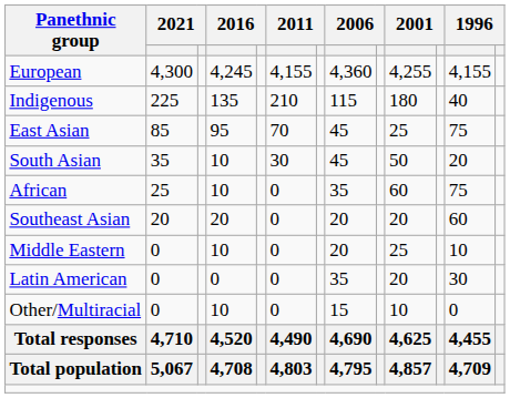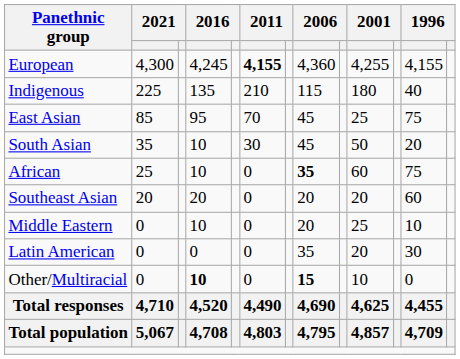European | column 6: normal -> bold
African | column 8: normal -> bold
Other/Multiracial | column 4: normal -> bold
Other/Multiracial | column 8: normal -> bold
